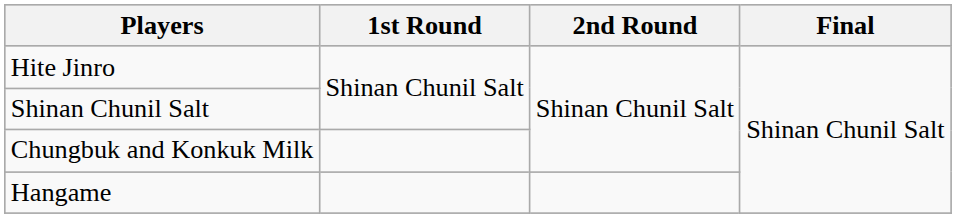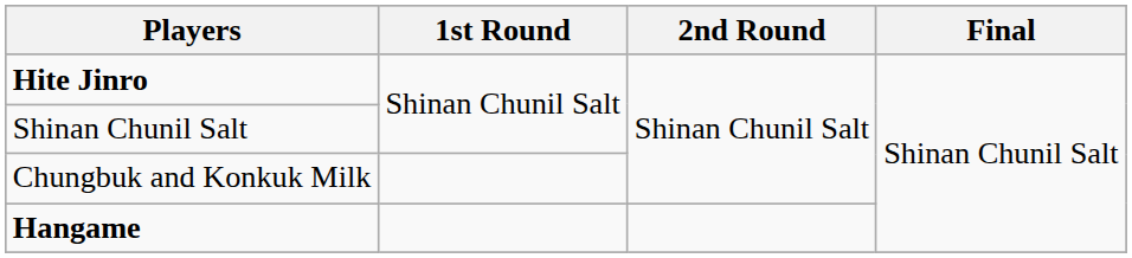Hite Jinro | Players: normal -> bold
Hangame | Players: normal -> bold
